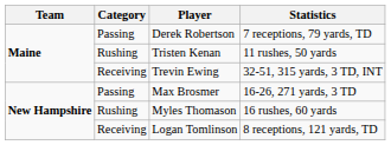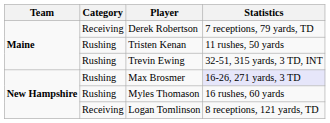Derek Robertson | Category: Passing -> Receiving
Trevin Ewing | Category: Receiving -> Rushing
Max Brosmer | Category: Passing -> Rushing
Max Brosmer | Statistics: no background -> lavender background
